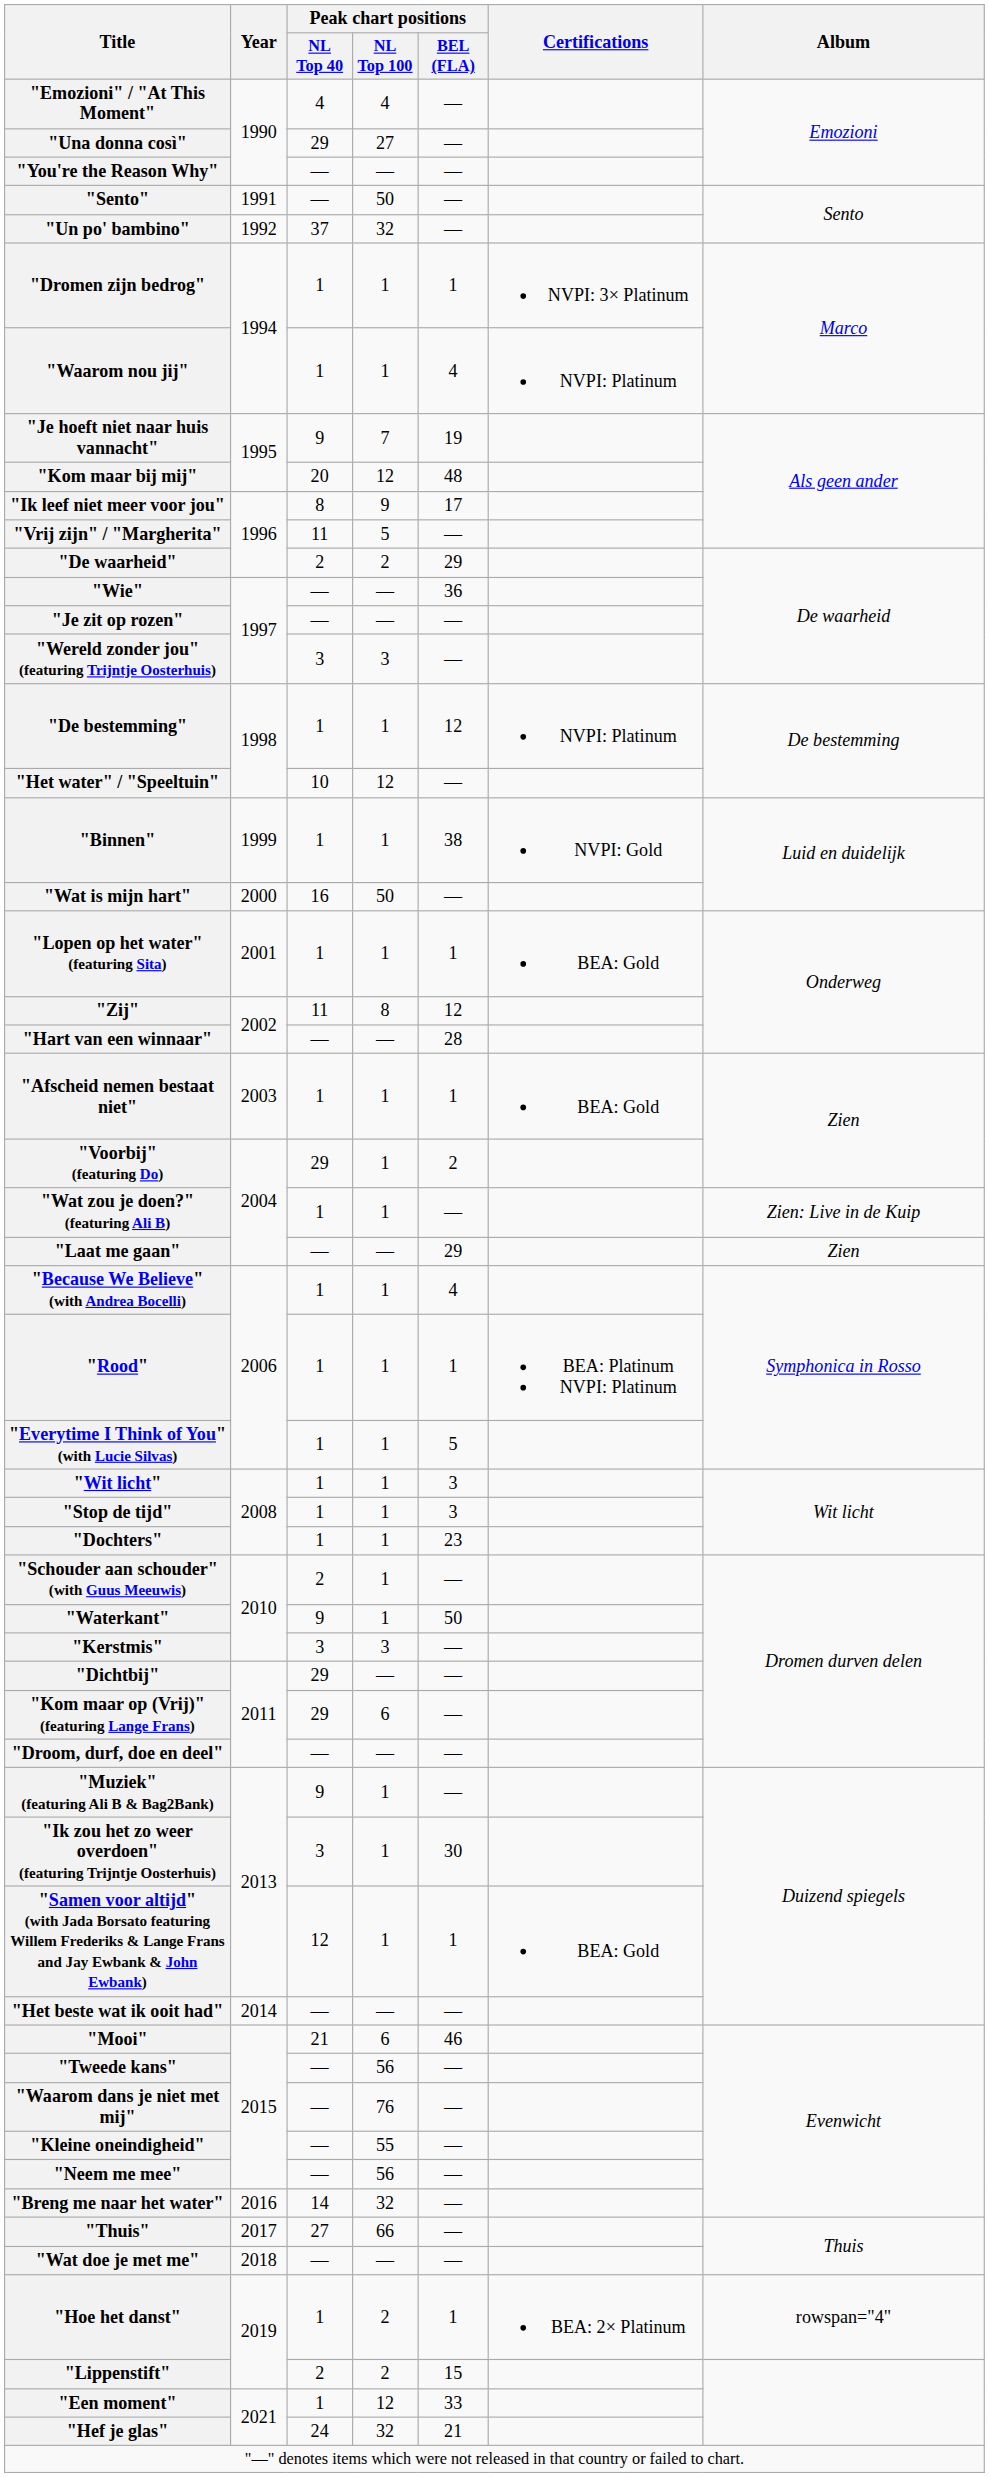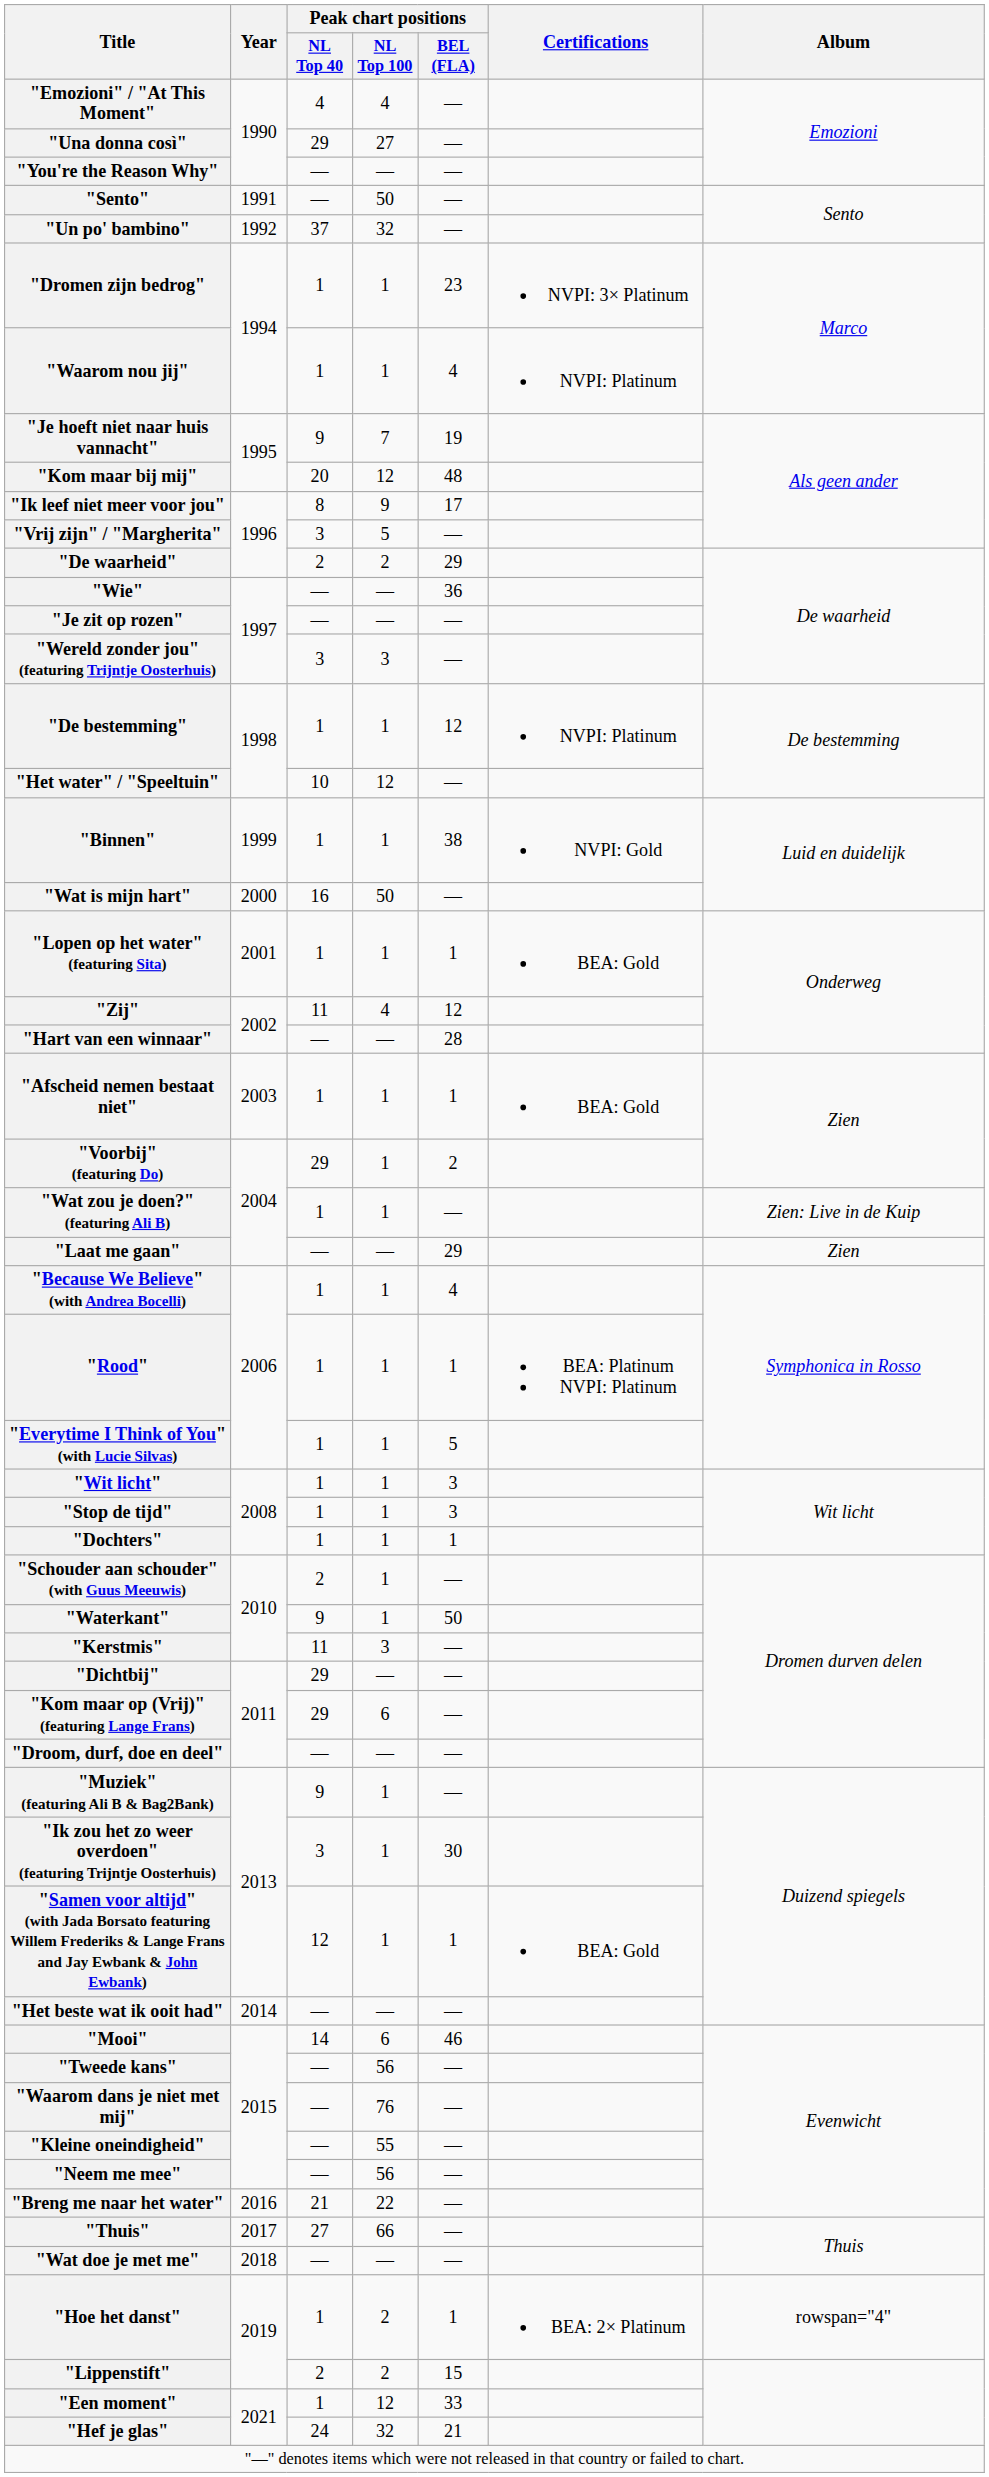"Dromen zijn bedrog" | Peak chart positions / BEL (FLA): 1 -> 23
"Vrij zijn" / "Margherita" | Peak chart positions / NL Top 40: 11 -> 3
"Zij" | Peak chart positions / NL Top 100: 8 -> 4
"Dochters" | Peak chart positions / BEL (FLA): 23 -> 1
"Kerstmis" | Peak chart positions / NL Top 40: 3 -> 11
"Mooi" | Peak chart positions / NL Top 40: 21 -> 14
"Breng me naar het water" | Peak chart positions / NL Top 40: 14 -> 21
"Breng me naar het water" | Peak chart positions / NL Top 100: 32 -> 22
